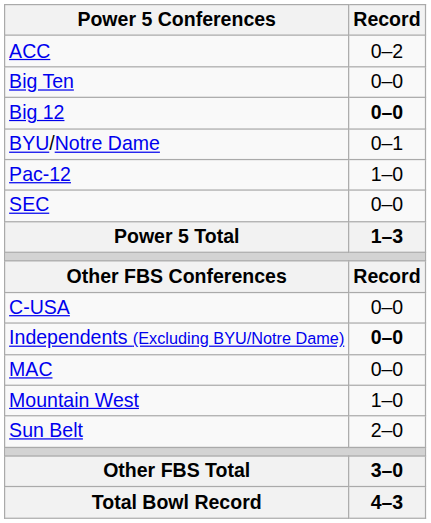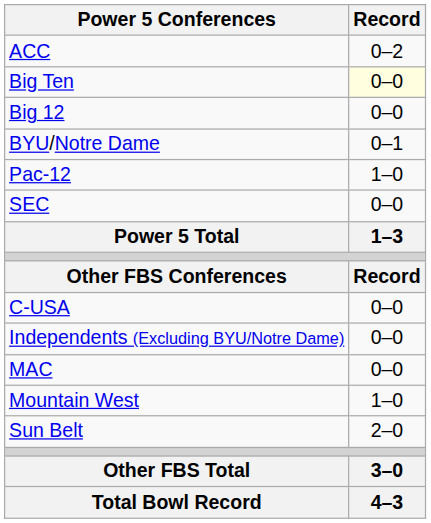Big Ten | Record: no background -> lightyellow background
Big 12 | Record: bold -> normal
Independents (Excluding BYU/Notre Dame) | Record: bold -> normal
